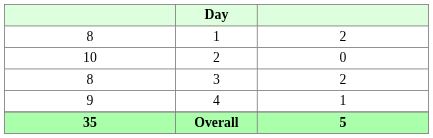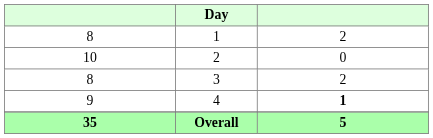4 | column 3: normal -> bold
